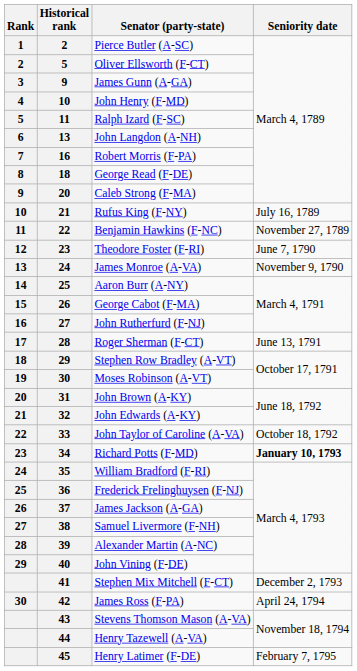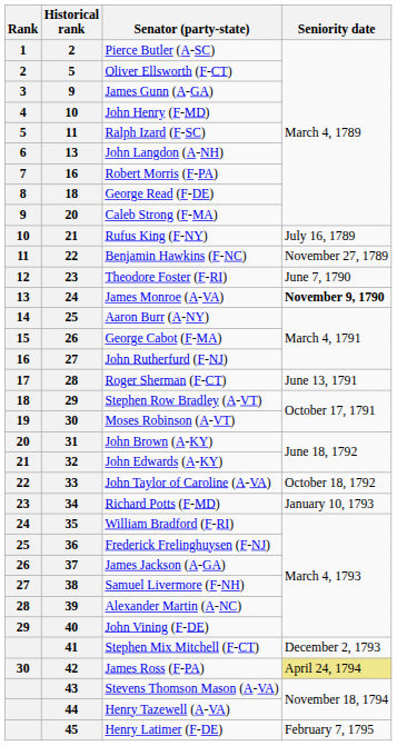James Monroe (A-VA) | Seniority date: normal -> bold
Richard Potts (F-MD) | Seniority date: bold -> normal
James Ross (F-PA) | Seniority date: no background -> khaki background
